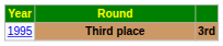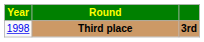Third place | Year: 1995 -> 1998
